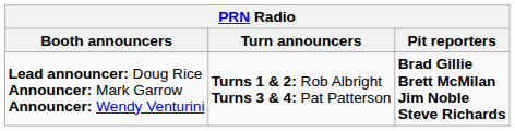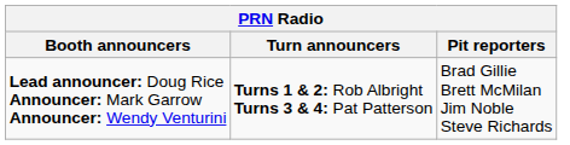row 3 | Pit reporters: bold -> normal
